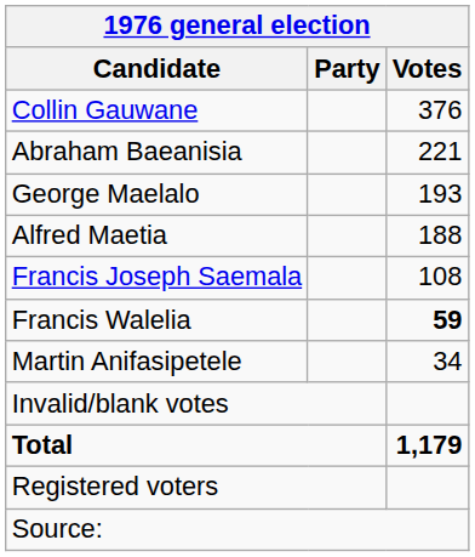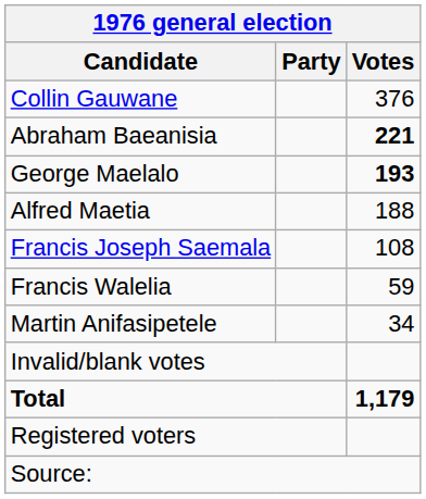Abraham Baeanisia | Votes: normal -> bold
George Maelalo | Votes: normal -> bold
Francis Walelia | Votes: bold -> normal
